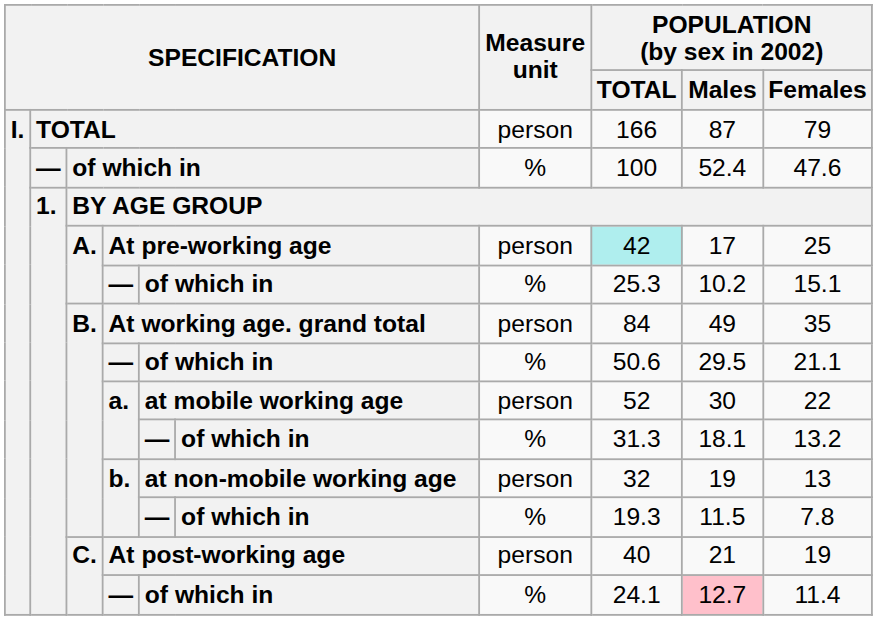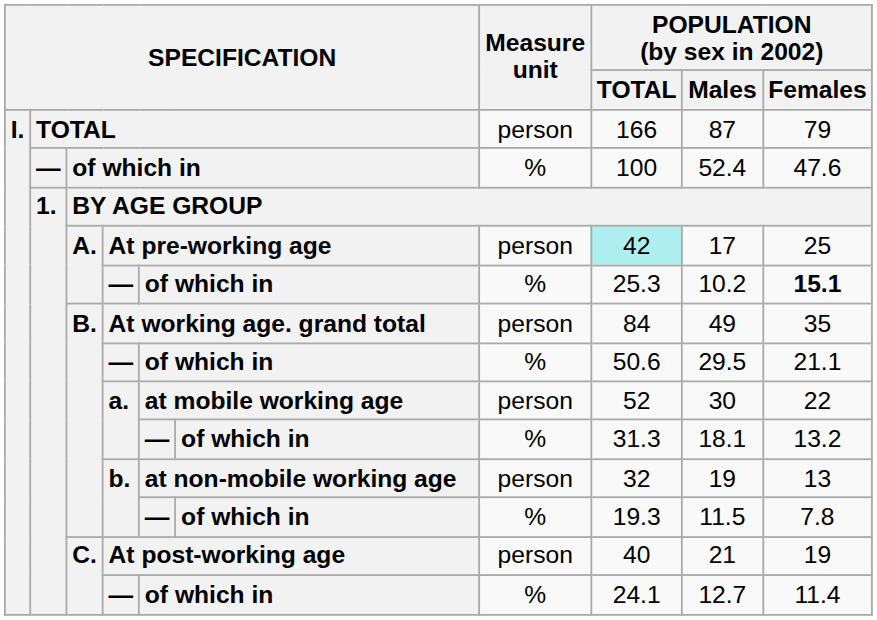A. / — | POPULATION (by sex in 2002) / Females: normal -> bold
C. / — | POPULATION (by sex in 2002) / Males: pink background -> no background
